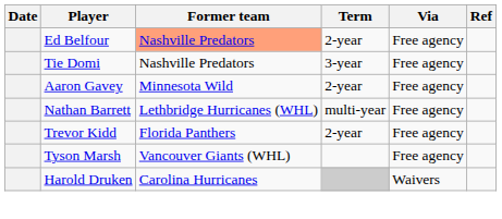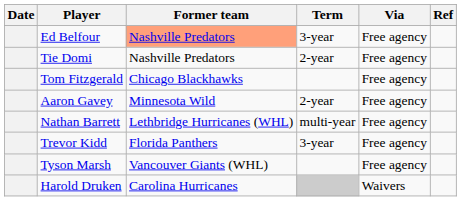Ed Belfour | Term: 2-year -> 3-year
Tie Domi | Term: 3-year -> 2-year
+ row: Tom Fitzgerald | Chicago Blackhawks | Free agency
Trevor Kidd | Term: 2-year -> 3-year
